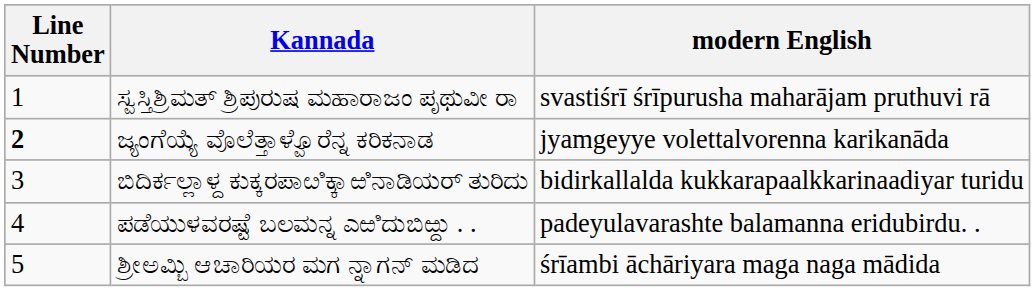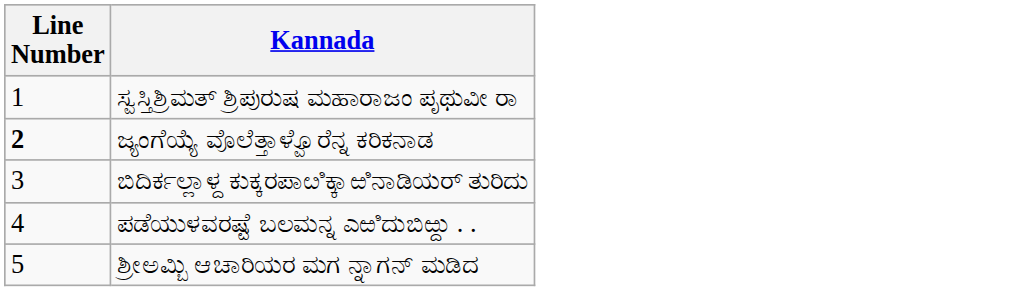- column: modern English | svastiśrī śrīpurusha maharājam pruthuvi rā | jyamgeyye volettalvorenna karikanāda | bidirkallalda kukkarapaalkkarinaadiyar turidu | padeyulavarashte balamanna eridubirdu. . | śrīambi āchāriyara maga naga mādida
